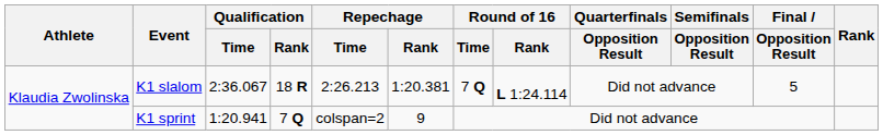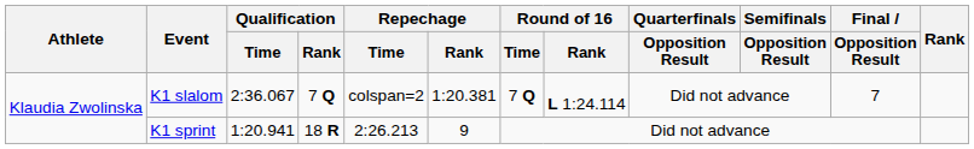K1 slalom | Qualification / Rank: 18 R -> 7 Q
K1 slalom | Repechage / Time: 2:26.213 -> colspan=2
K1 slalom | Final / Opposition Result: 5 -> 7
K1 sprint | Qualification / Rank: 7 Q -> 18 R
K1 sprint | Repechage / Time: colspan=2 -> 2:26.213
